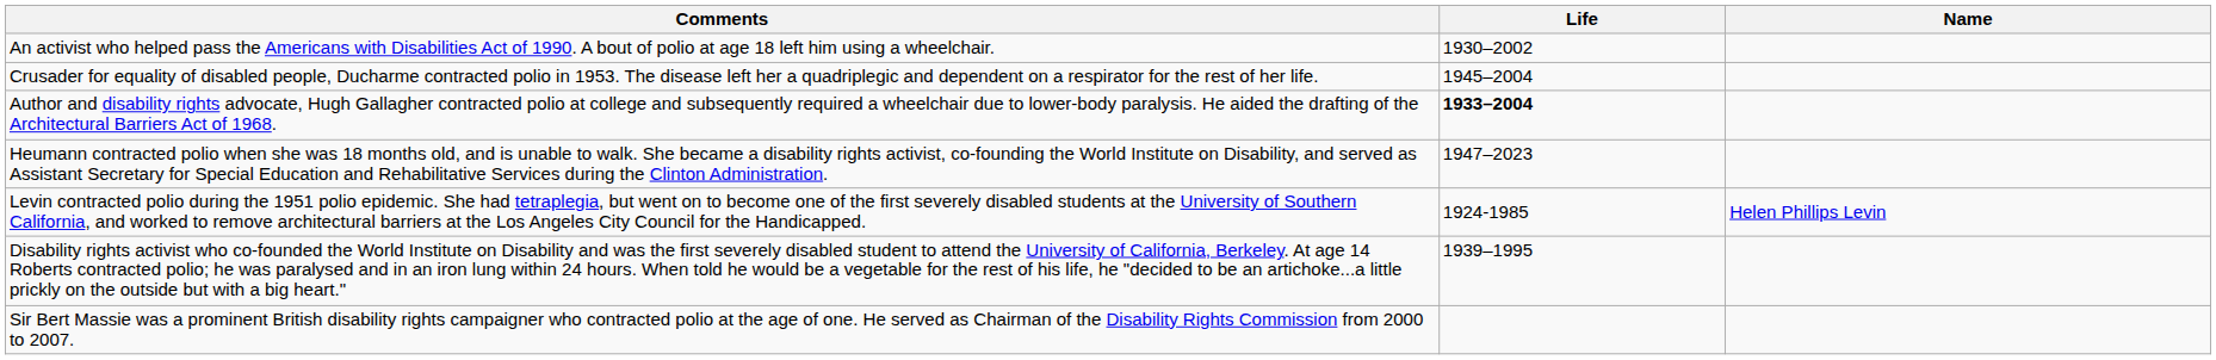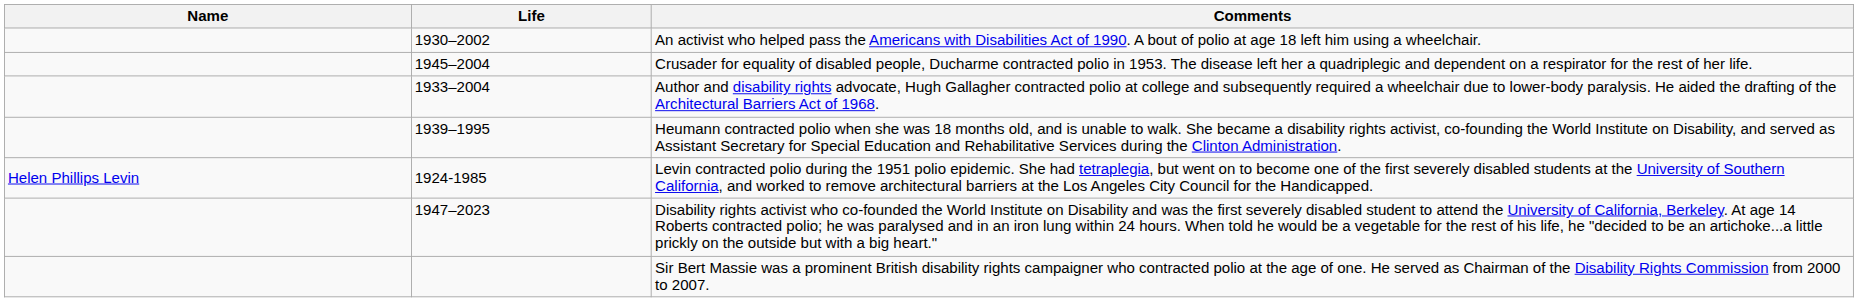columns swapped: Name <-> Comments
row 4 | Life: bold -> normal
row 5 | Life: 1947–2023 -> 1939–1995
row 7 | Life: 1939–1995 -> 1947–2023
